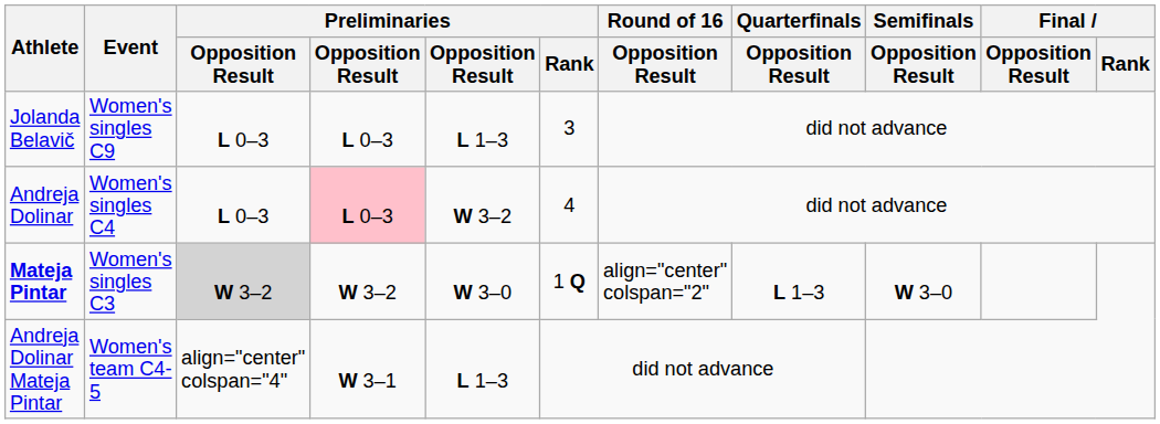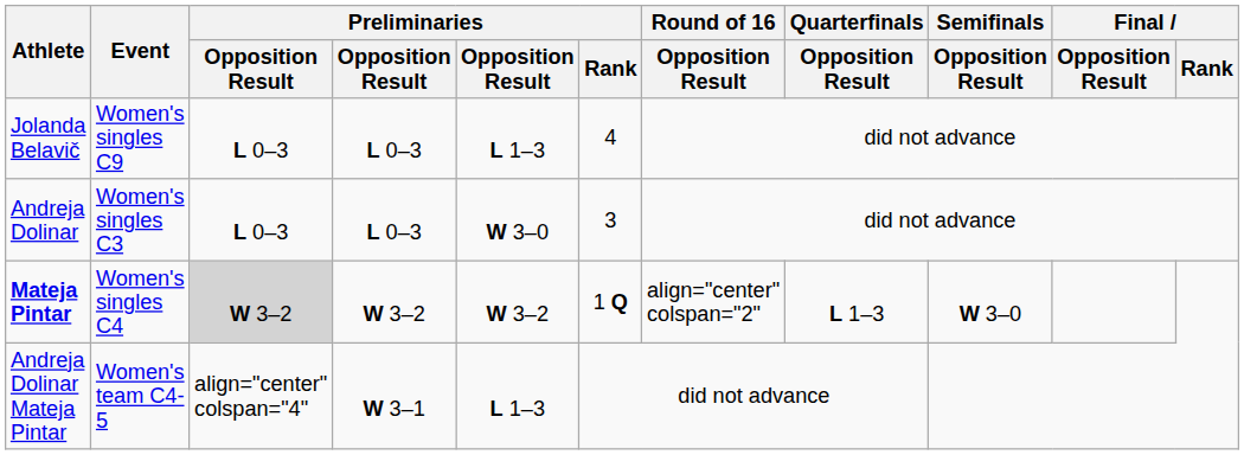Jolanda Belavič | Preliminaries / Rank: 3 -> 4
Andreja Dolinar | Event: Women's singles C4 -> Women's singles C3
Andreja Dolinar | column 4: pink background -> no background
Andreja Dolinar | column 5: W 3–2 -> W 3–0
Andreja Dolinar | Preliminaries / Rank: 4 -> 3
Mateja Pintar | Event: Women's singles C3 -> Women's singles C4
Mateja Pintar | column 5: W 3–0 -> W 3–2
